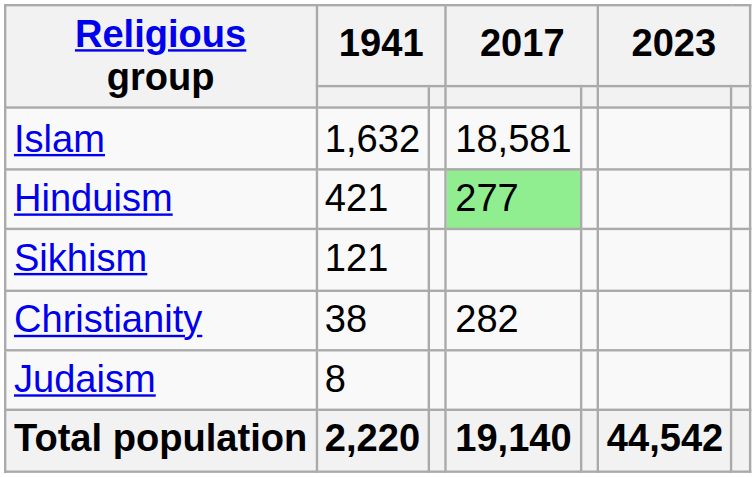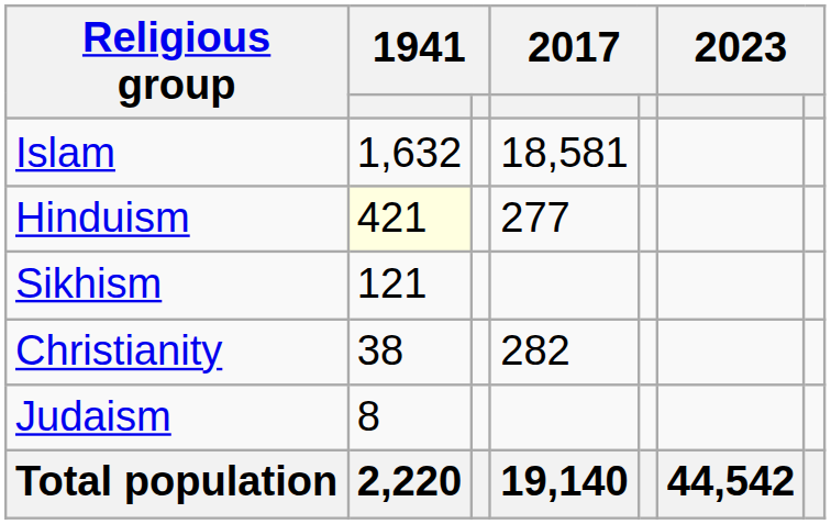Hinduism | column 2: no background -> lightyellow background
Hinduism | column 4: lightgreen background -> no background
